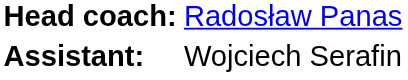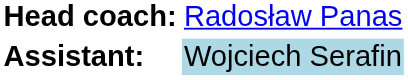Assistant: | column 2: no background -> lightblue background
